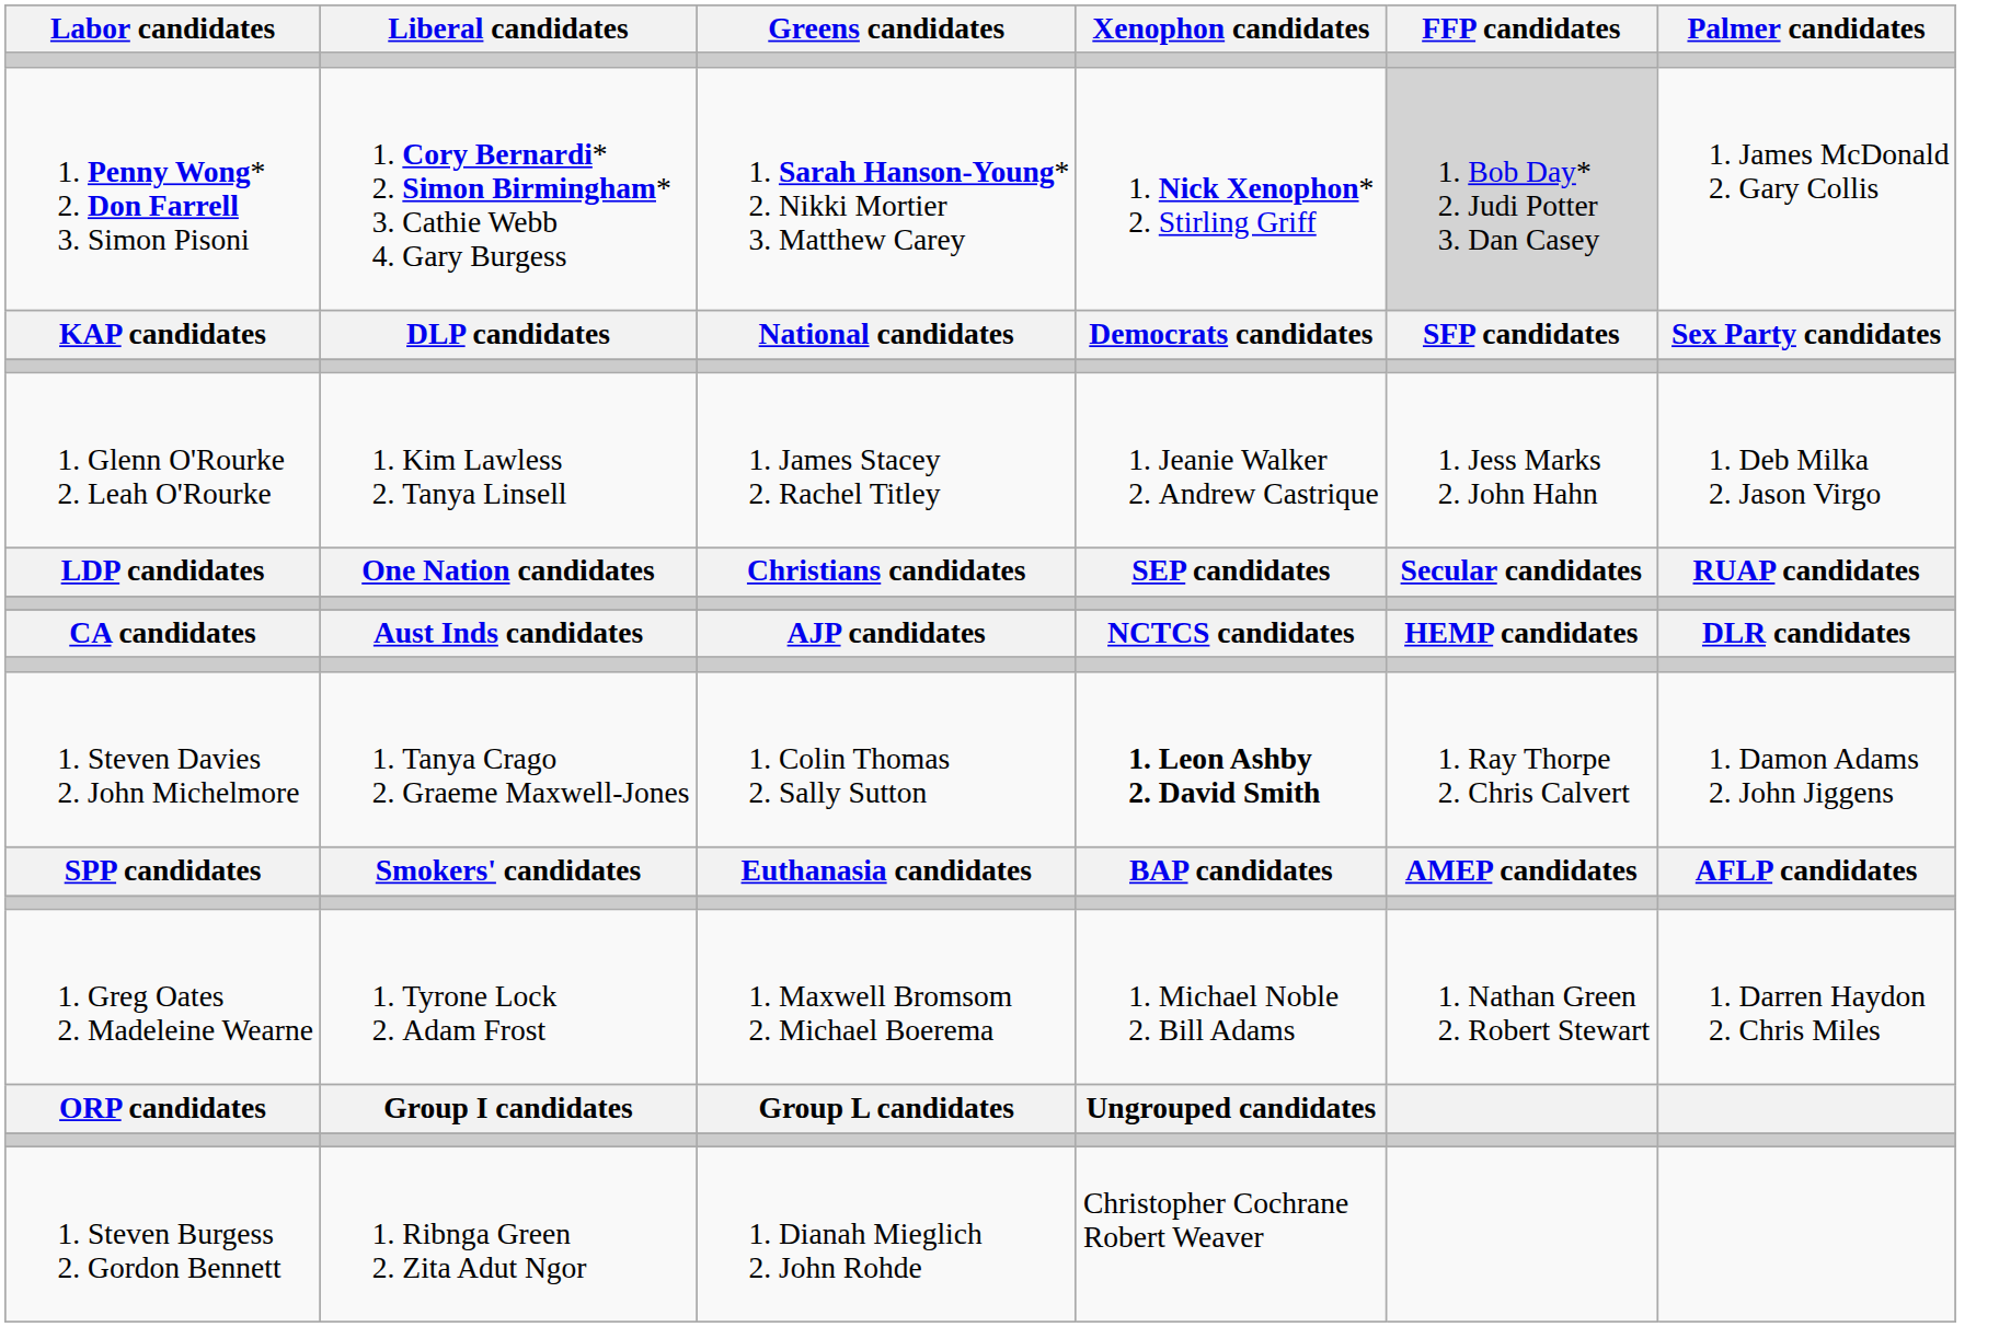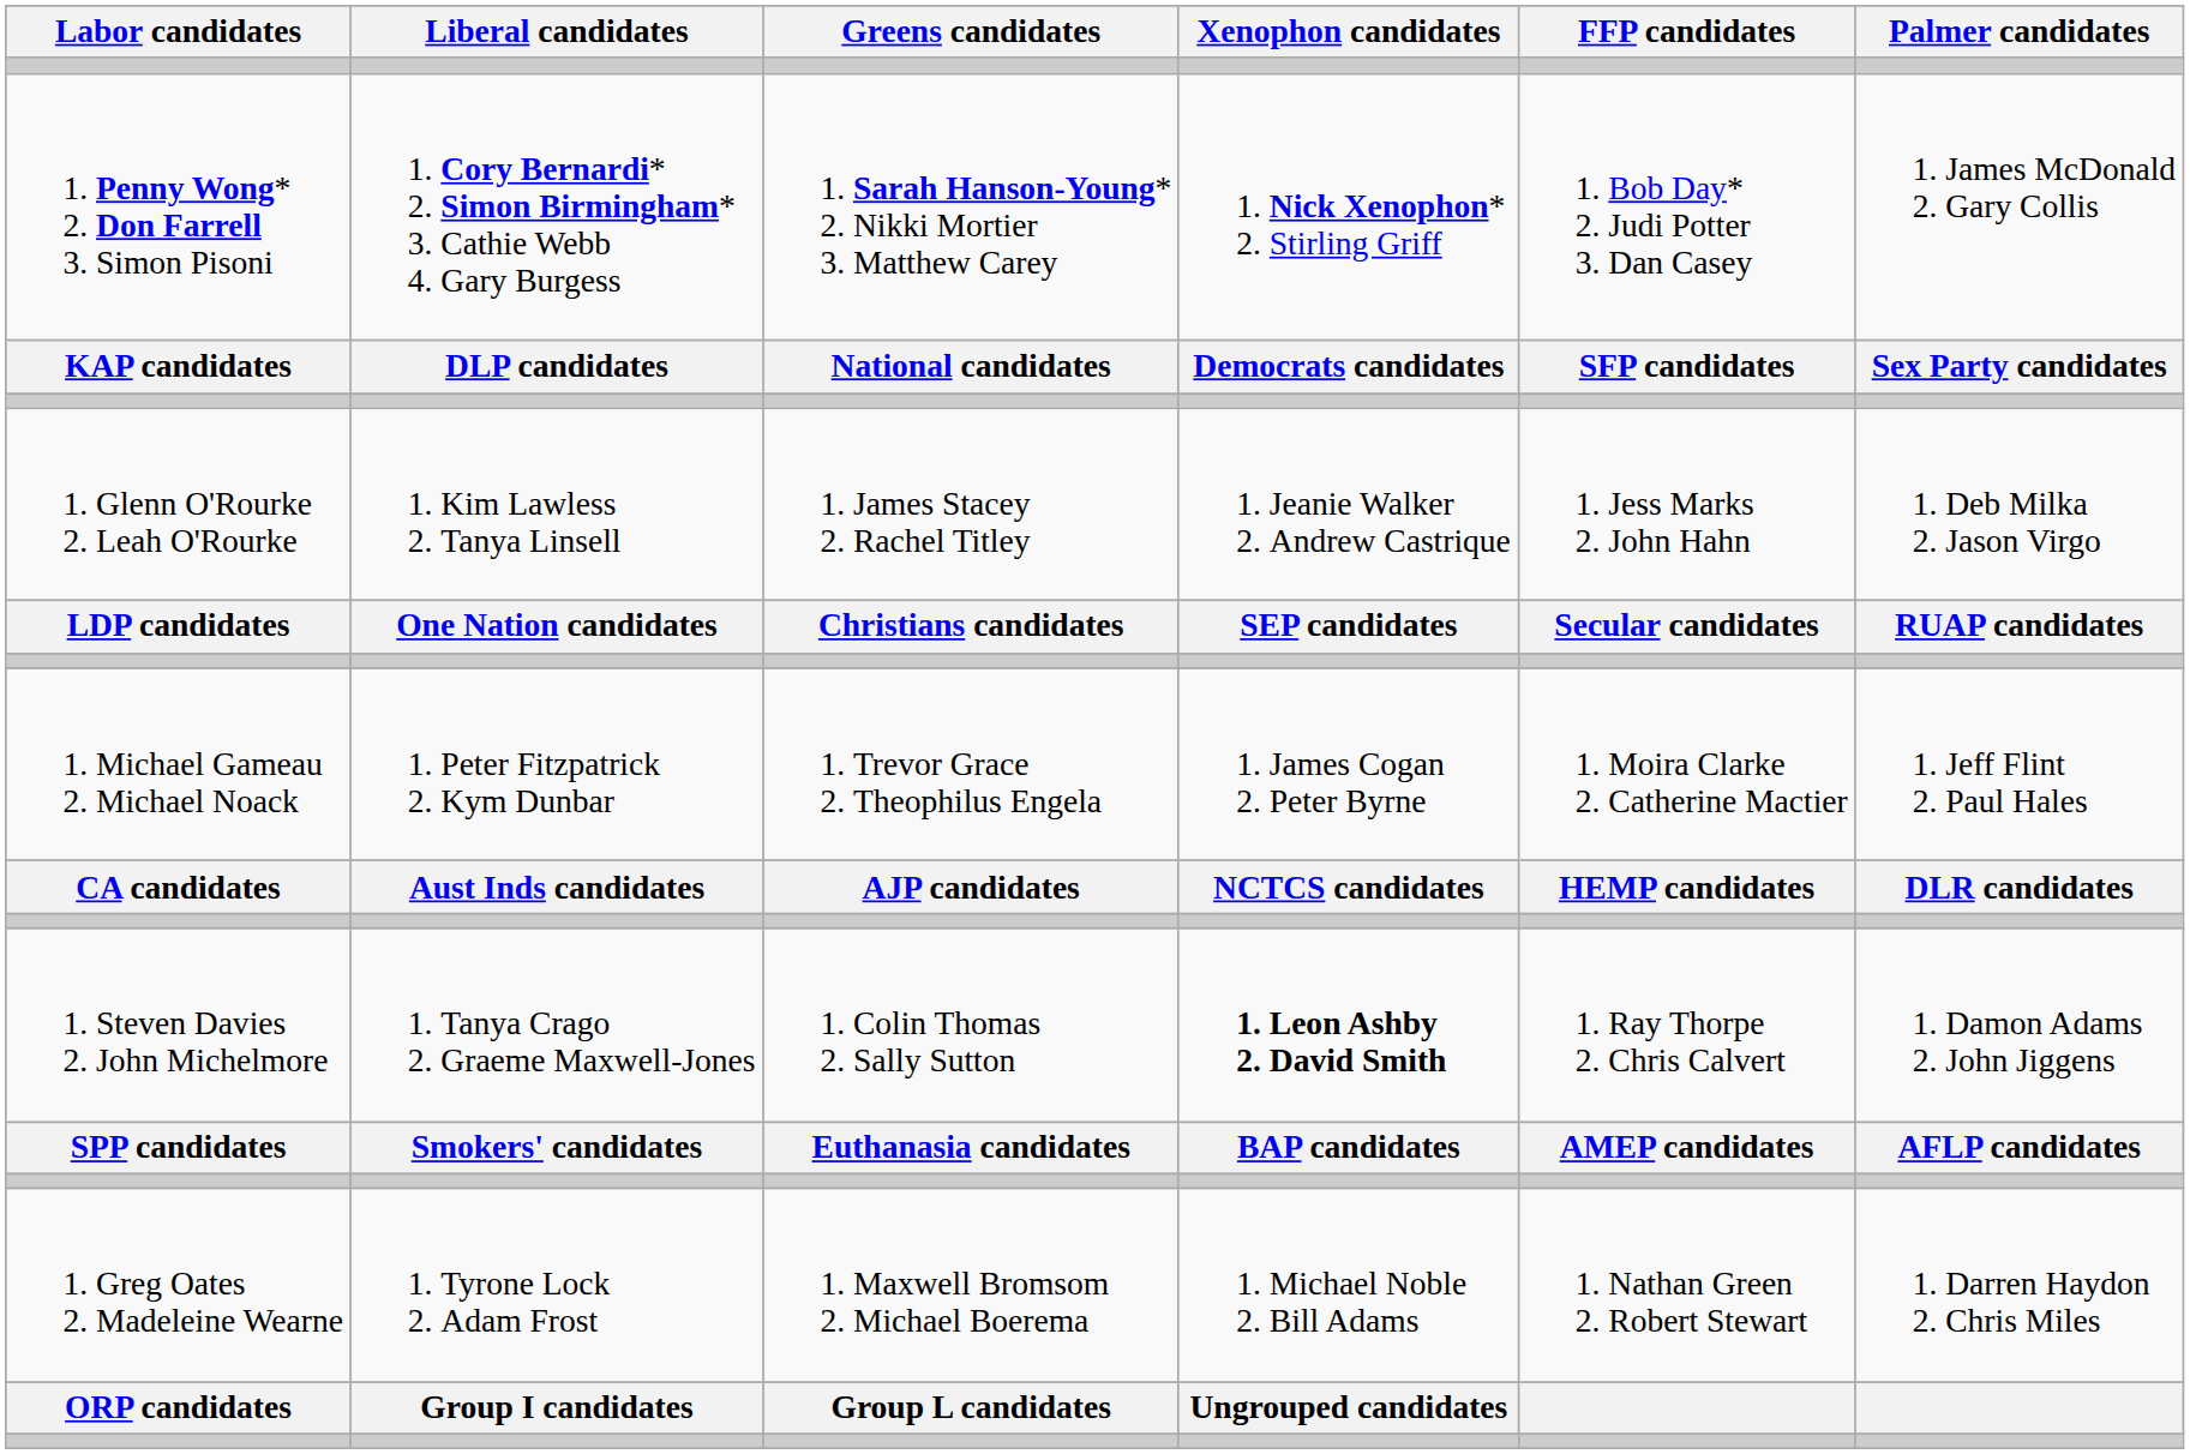Penny Wong* Don Farrell Simon Pisoni | FFP candidates: lightgrey background -> no background
+ row: Michael Gameau Michael Noack | Peter Fitzpatrick Kym Dunbar | Trevor Grace Theophilus Engela | James Cogan Peter Byrne | Moira Clarke Catherine Mactier | Jeff Flint Paul Hales
- row: Steven Burgess Gordon Bennett | Ribnga Green Zita Adut Ngor | Dianah Mieglich John Rohde | Christopher Cochrane Robert Weaver
